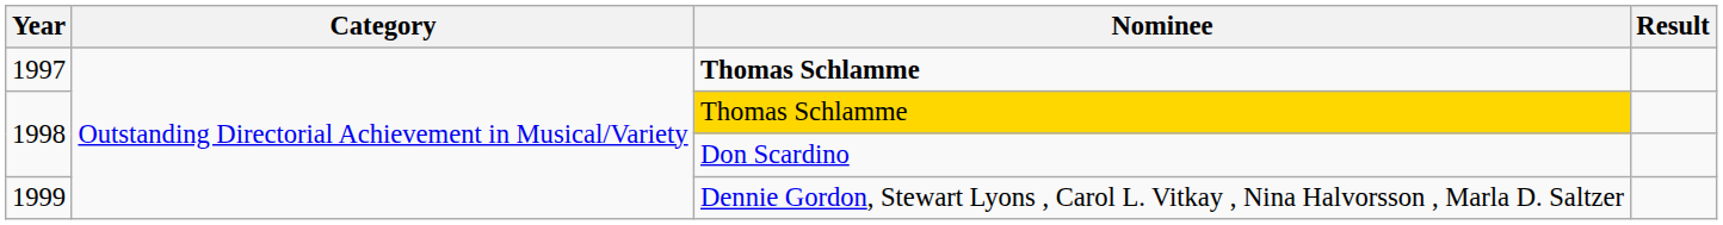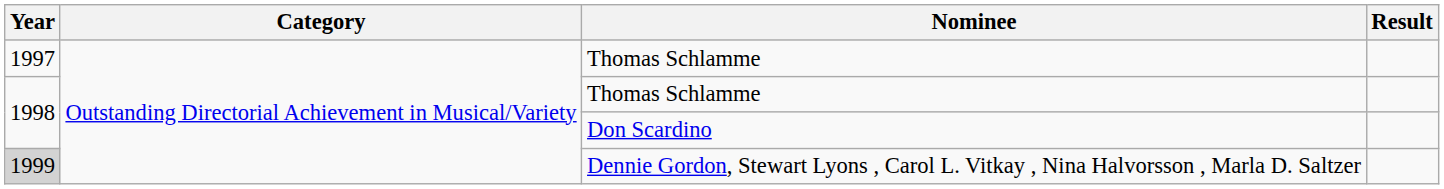1997 | Nominee: bold -> normal
1998 / Thomas Schlamme | Nominee: gold background -> no background
1999 | Year: no background -> lightgrey background
